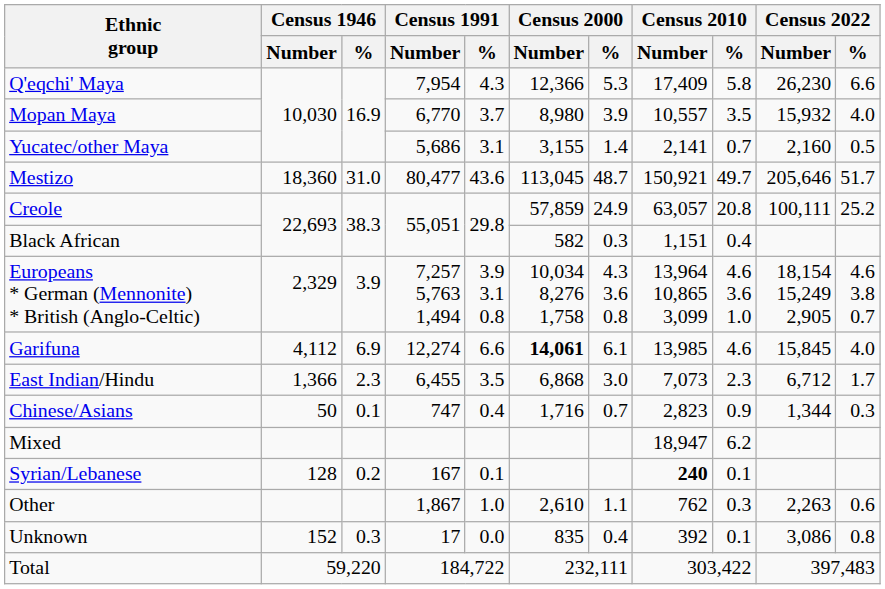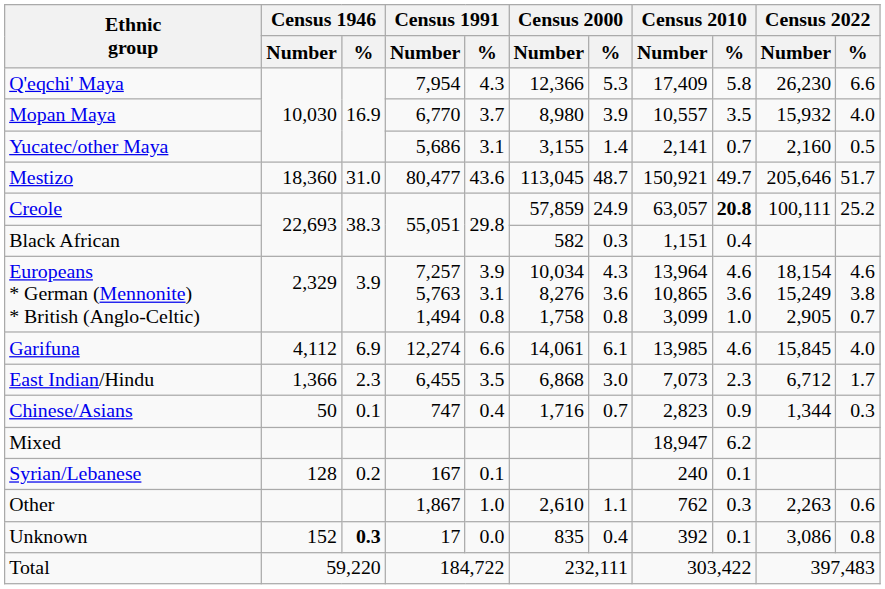Creole | Census 2010 / %: normal -> bold
Garifuna | Census 2000 / Number: bold -> normal
Syrian/Lebanese | Census 2010 / Number: bold -> normal
Unknown | Census 1946 / %: normal -> bold
